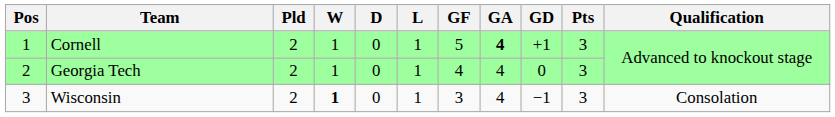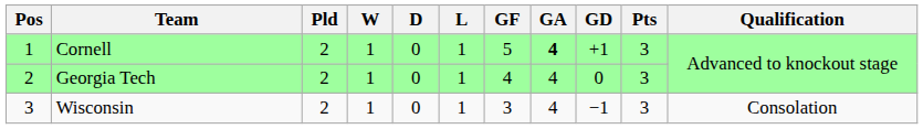Wisconsin | W: bold -> normal
